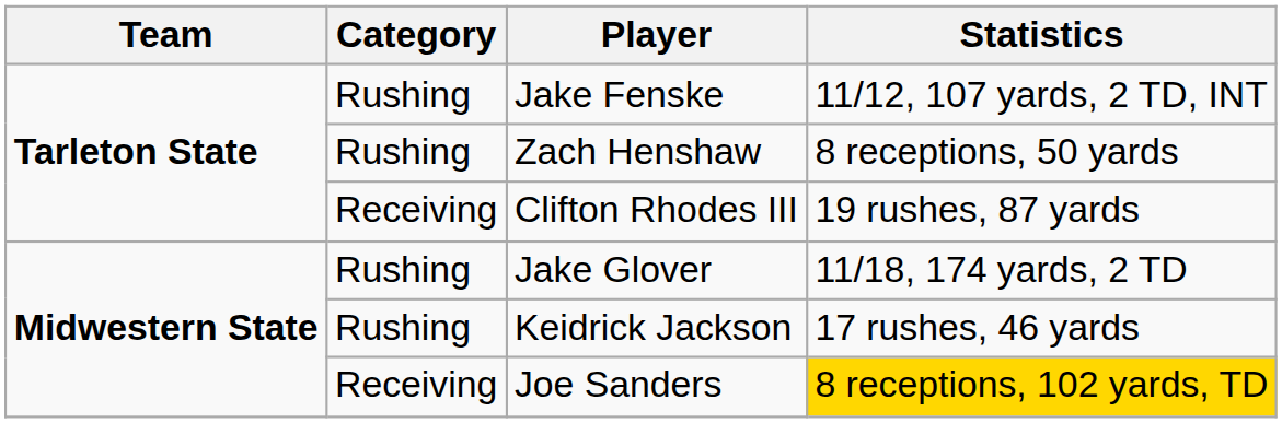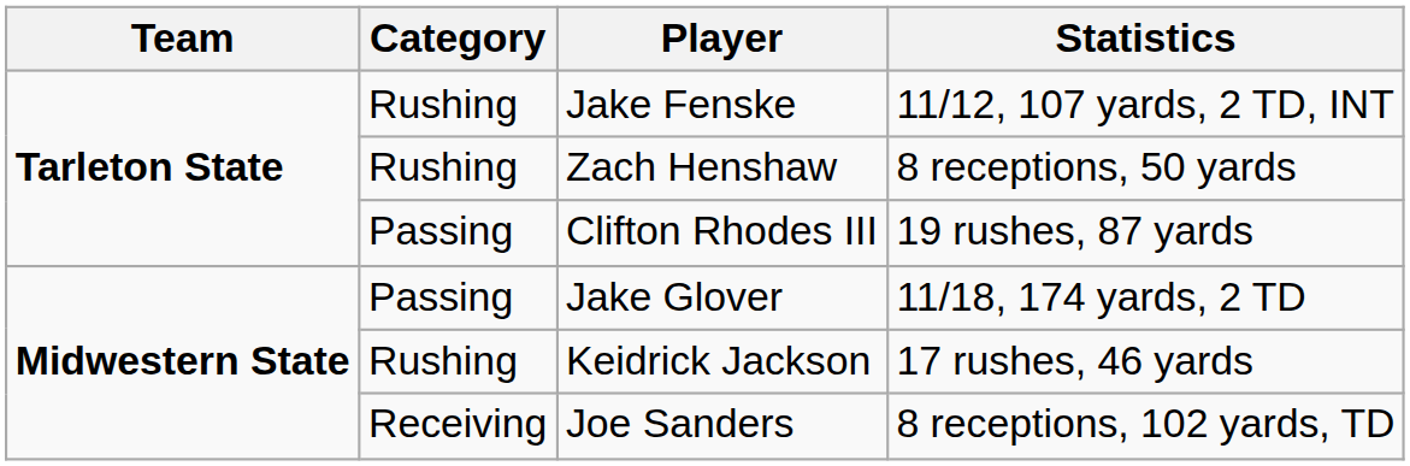Clifton Rhodes III | Category: Receiving -> Passing
Jake Glover | Category: Rushing -> Passing
Joe Sanders | Statistics: gold background -> no background
